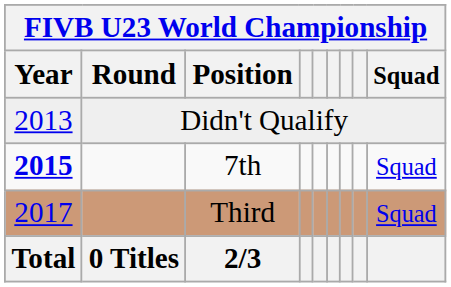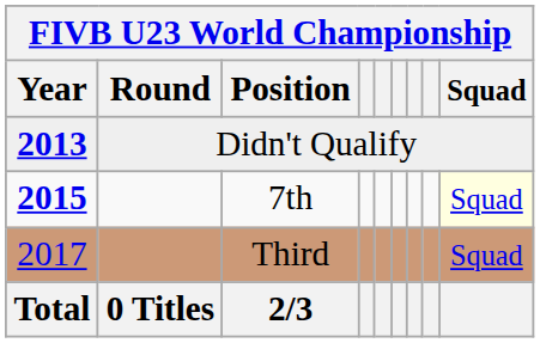Didn't Qualify | FIVB U23 World Championship / Year: normal -> bold
7th | FIVB U23 World Championship / Squad: no background -> lightyellow background
